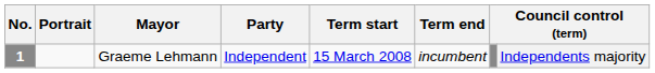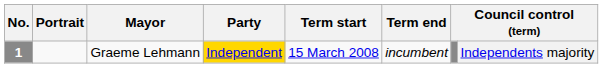1 | Party: no background -> gold background
